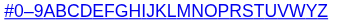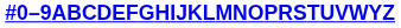row 1 | column 1: normal -> bold
